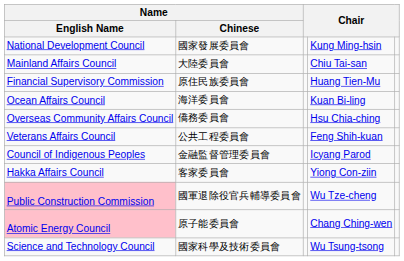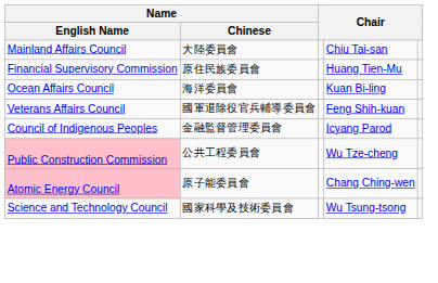- row: National Development Council | 國家發展委員會 | Kung Ming-hsin
- row: Overseas Community Affairs Council | 僑務委員會 | Hsu Chia-ching
Veterans Affairs Council | Name / Chinese: 公共工程委員會 -> 國軍退除役官兵輔導委員會
- row: Hakka Affairs Council | 客家委員會 | Yiong Con-ziin
Public Construction Commission | Name / Chinese: 國軍退除役官兵輔導委員會 -> 公共工程委員會
